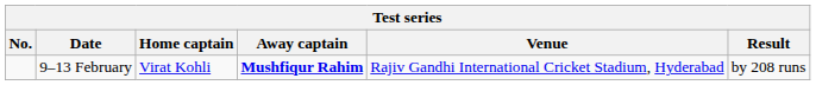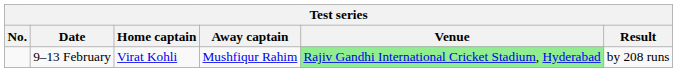9–13 February | Away captain: bold -> normal
9–13 February | Venue: no background -> lightgreen background
